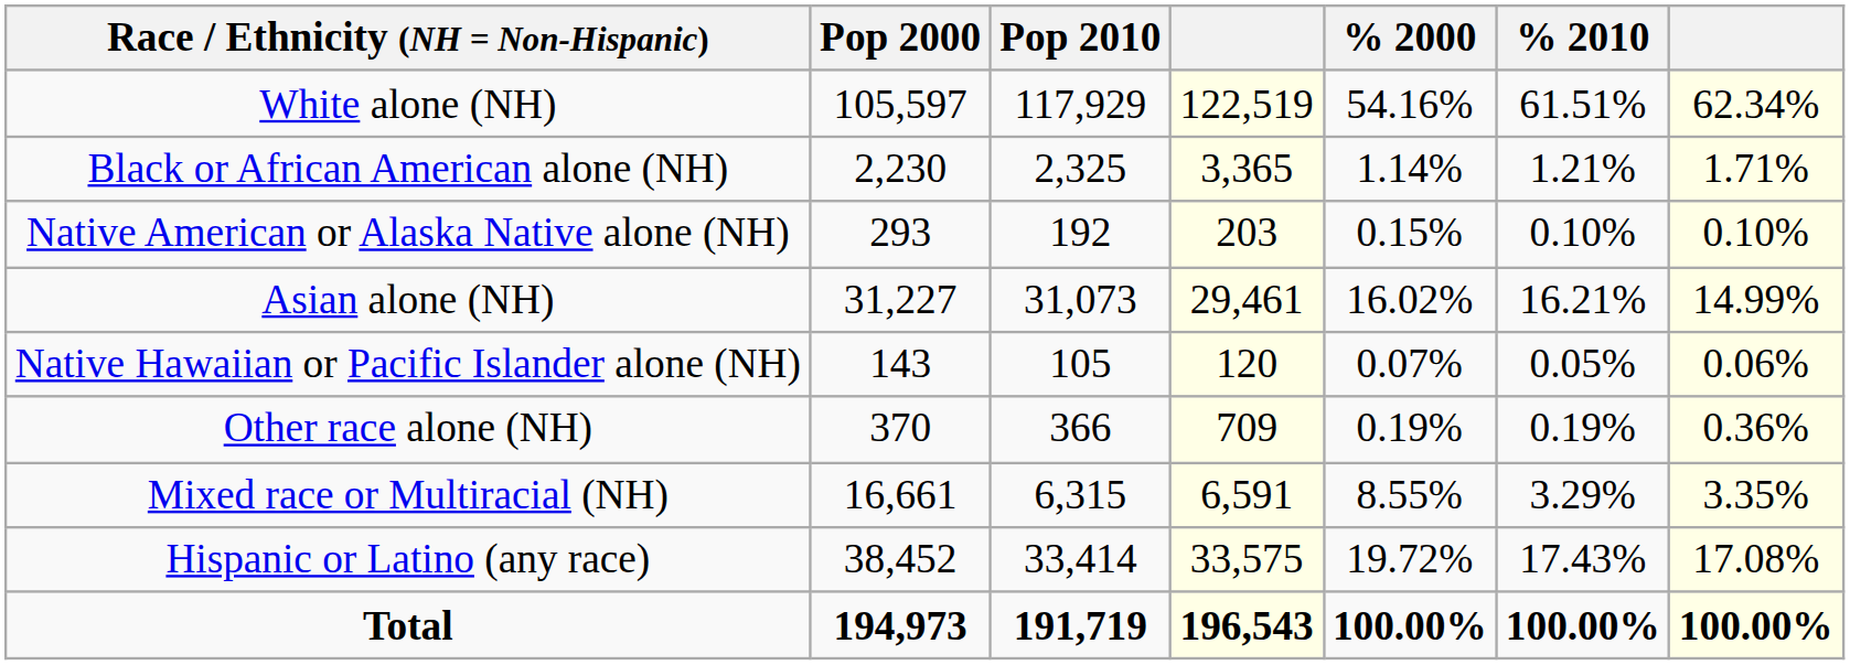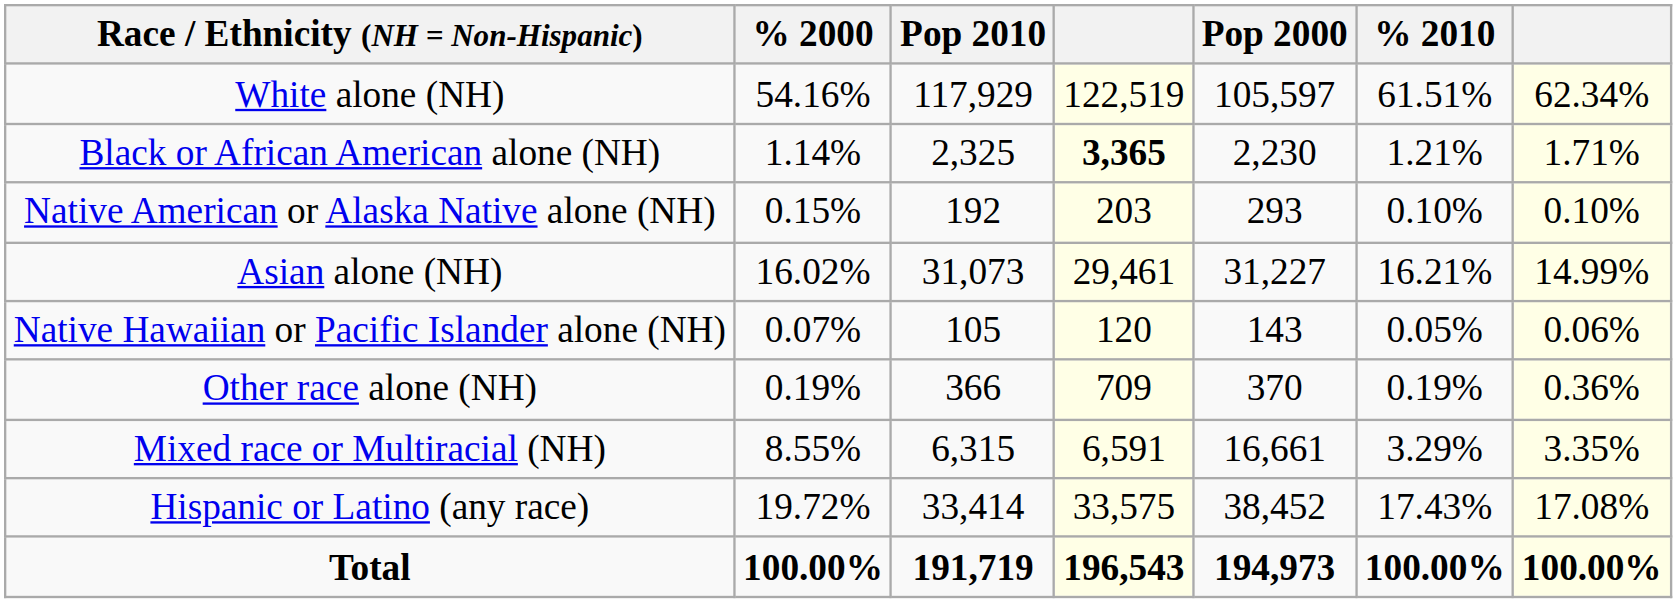columns swapped: Pop 2000 <-> % 2000
Black or African American alone (NH) | column 4: normal -> bold
